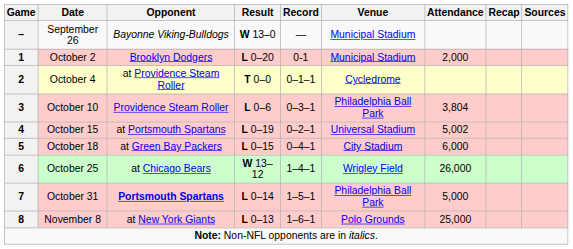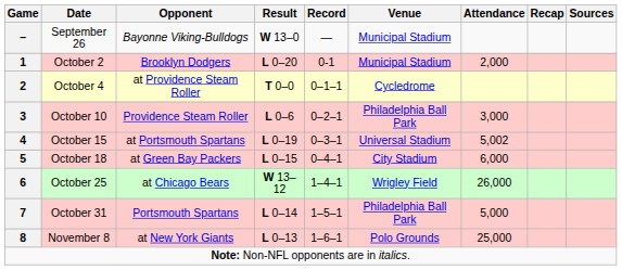3 | Record: 0–3–1 -> 0–2–1
3 | Attendance: 3,804 -> 3,000
4 | Record: 0–2–1 -> 0–3–1
7 | Opponent: bold -> normal
